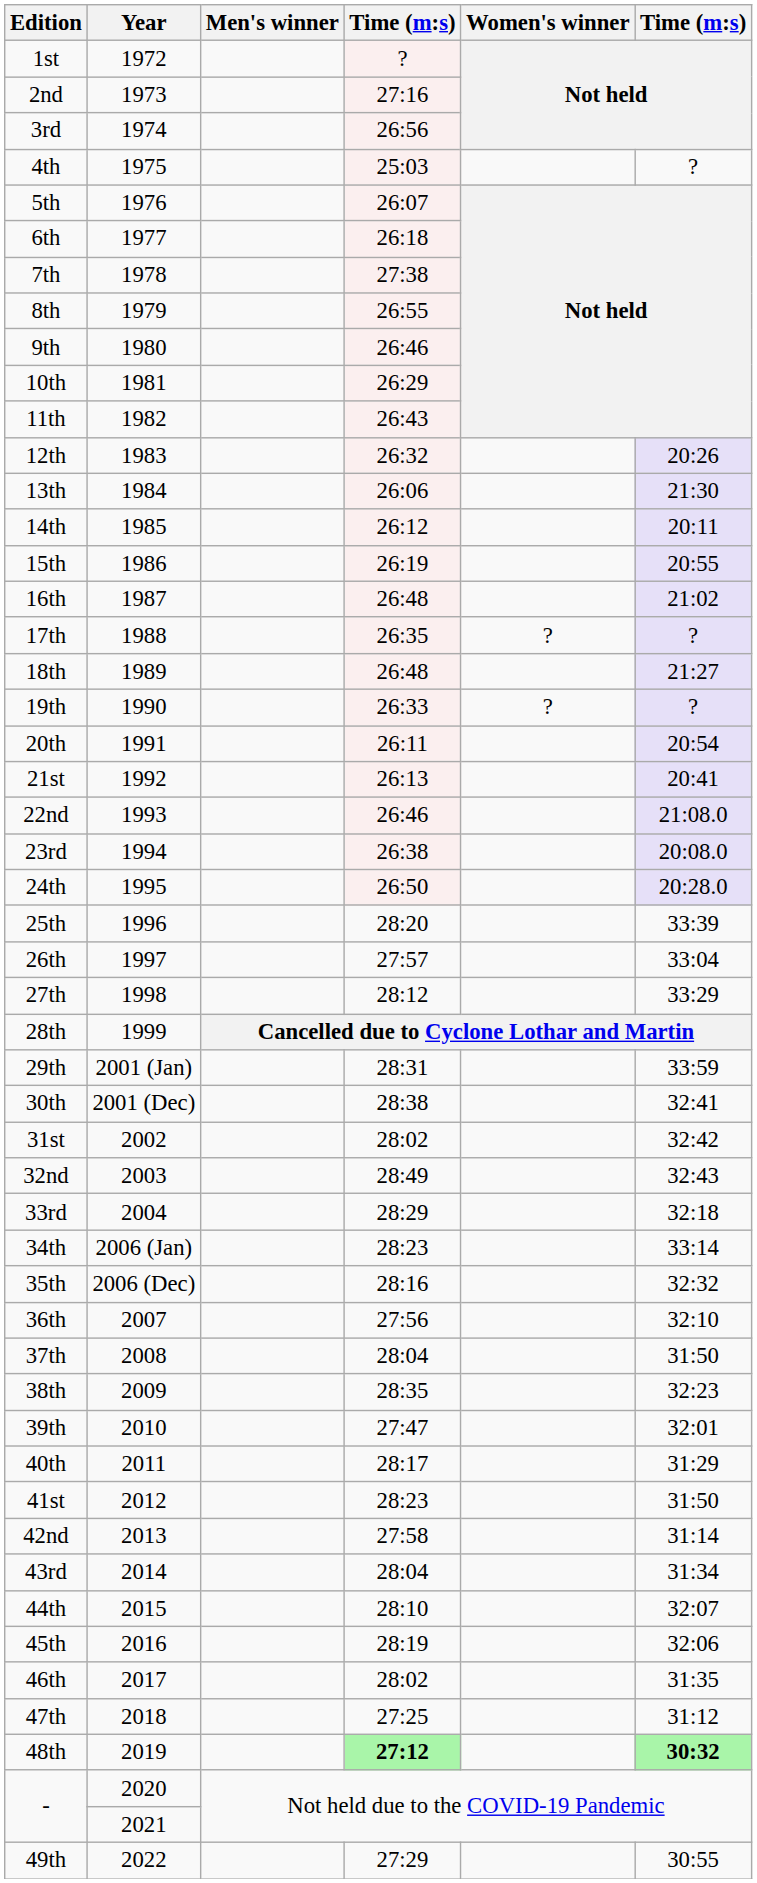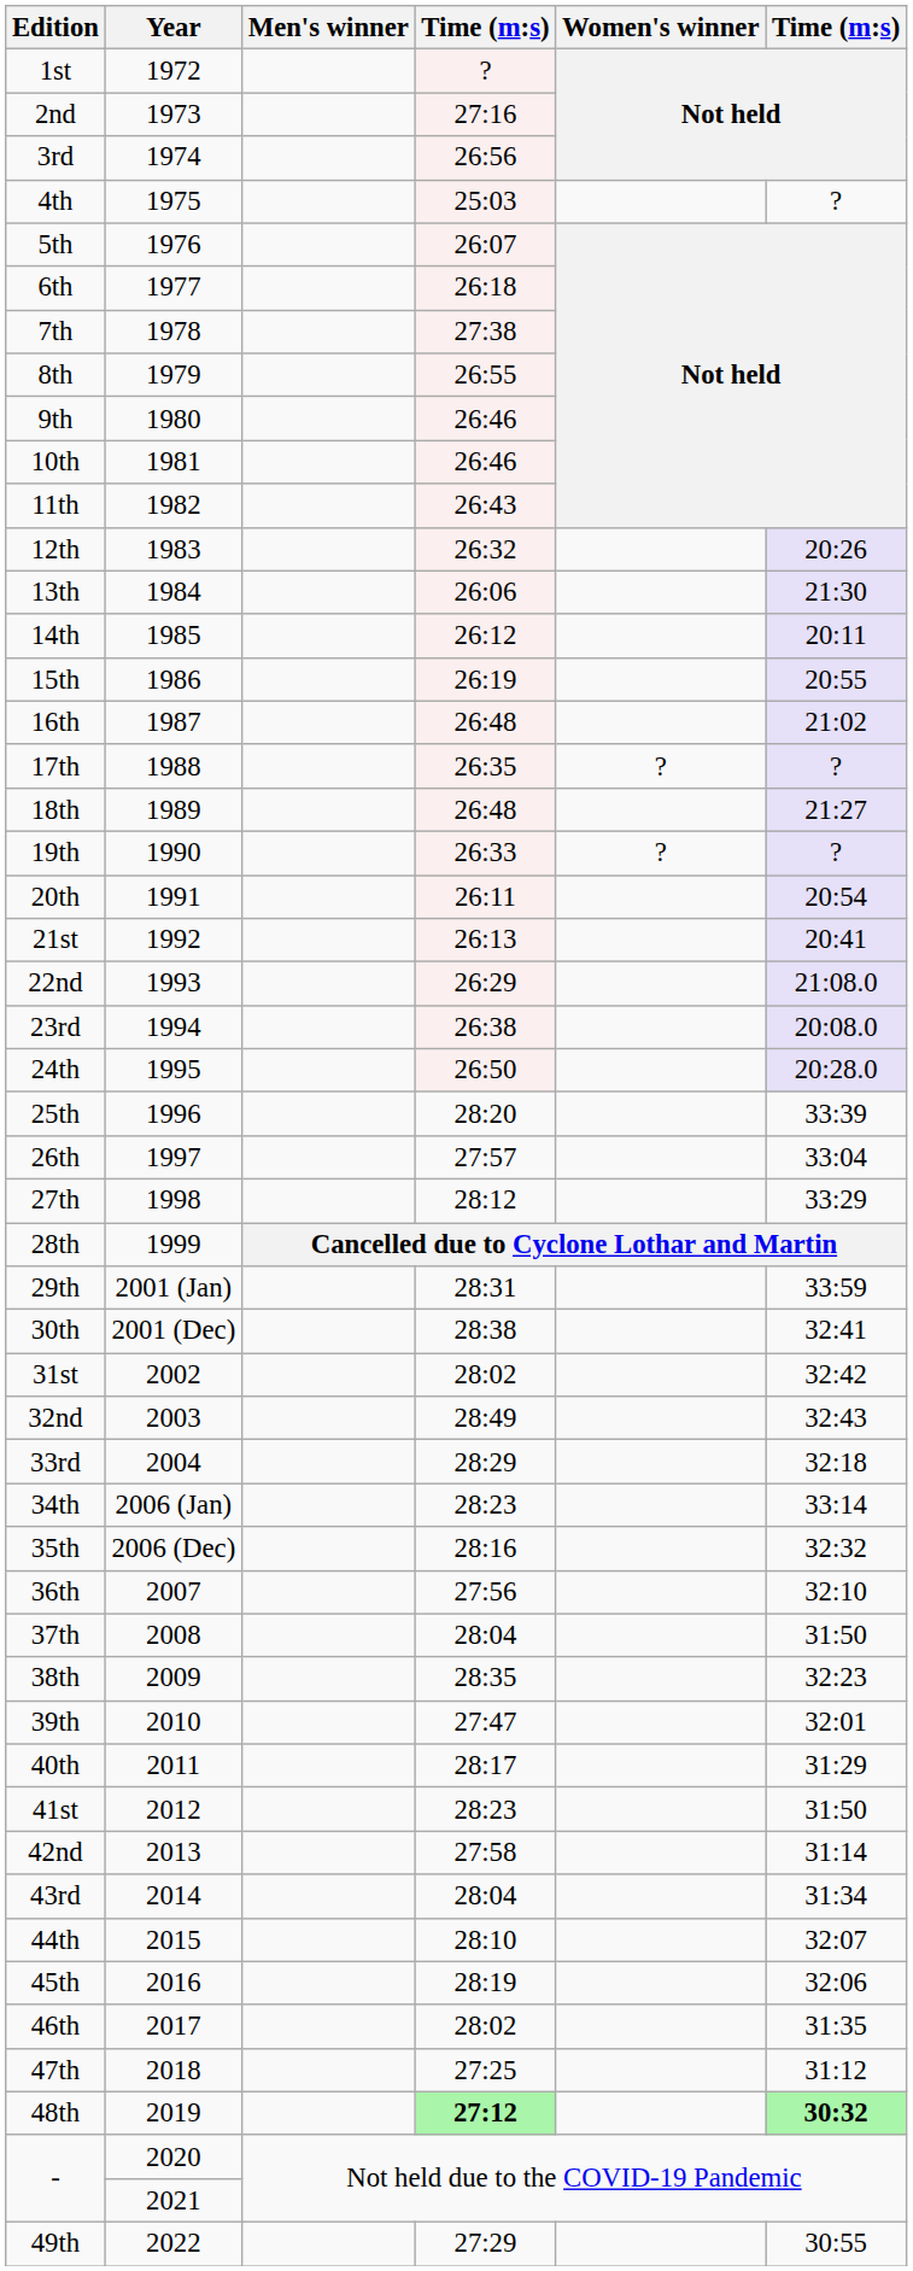10th | column 4: 26:29 -> 26:46
22nd | column 4: 26:46 -> 26:29
